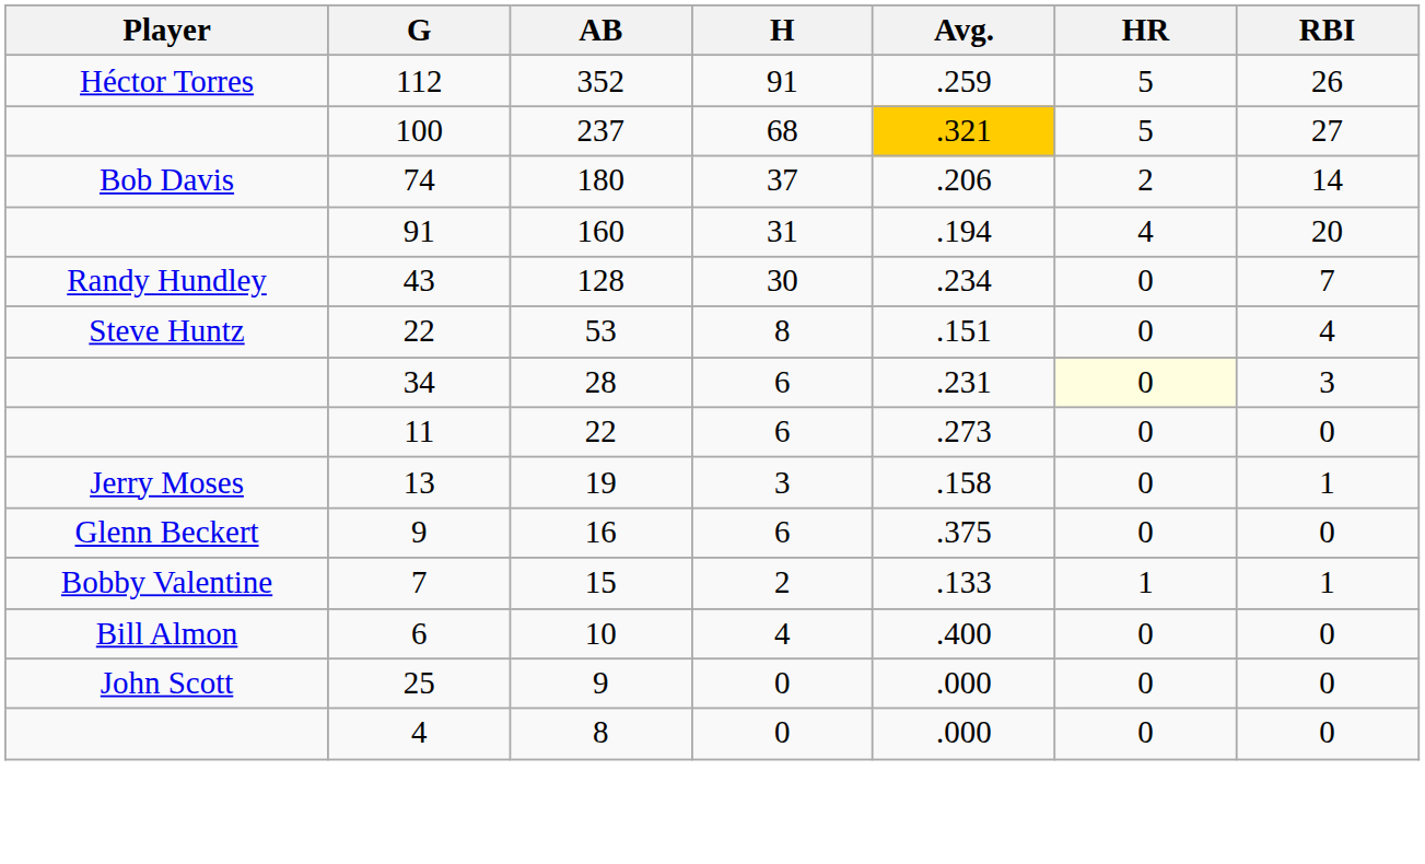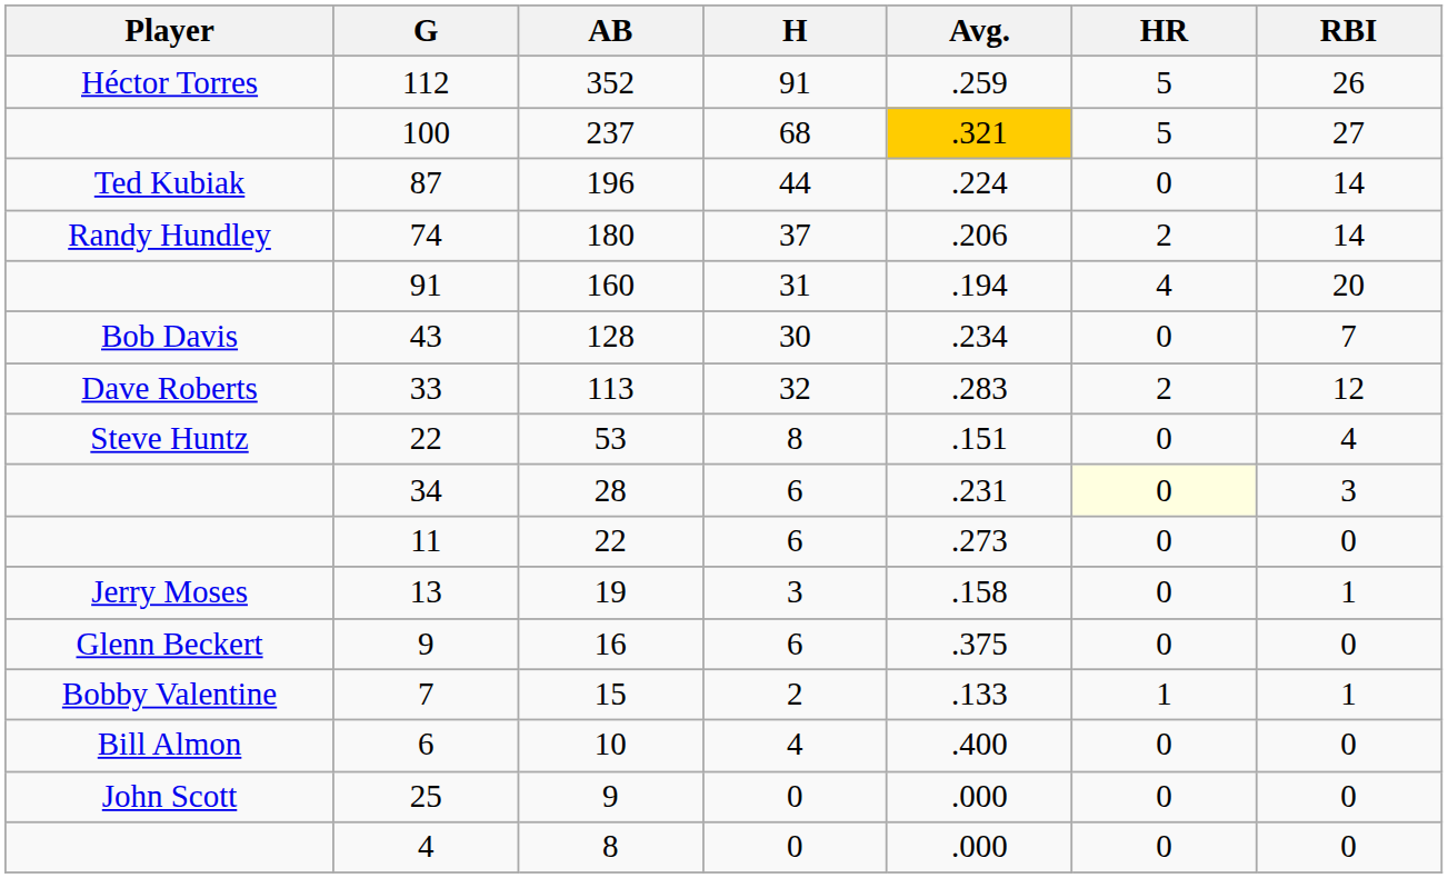+ row: Ted Kubiak | 87 | 196 | 44 | .224 | 0 | 14
74 | Player: Bob Davis -> Randy Hundley
43 | Player: Randy Hundley -> Bob Davis
+ row: Dave Roberts | 33 | 113 | 32 | .283 | 2 | 12
